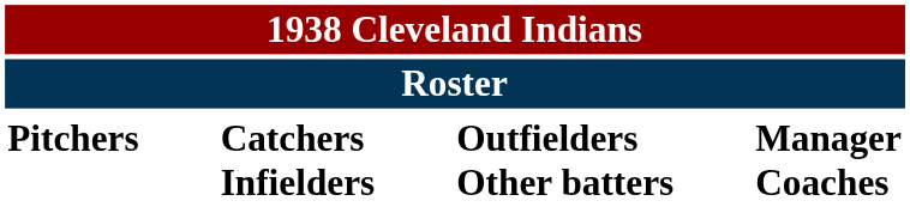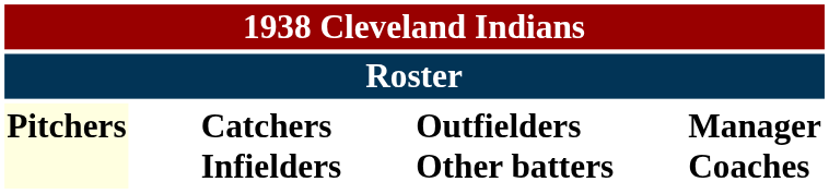Pitchers | column 1: no background -> lightyellow background
